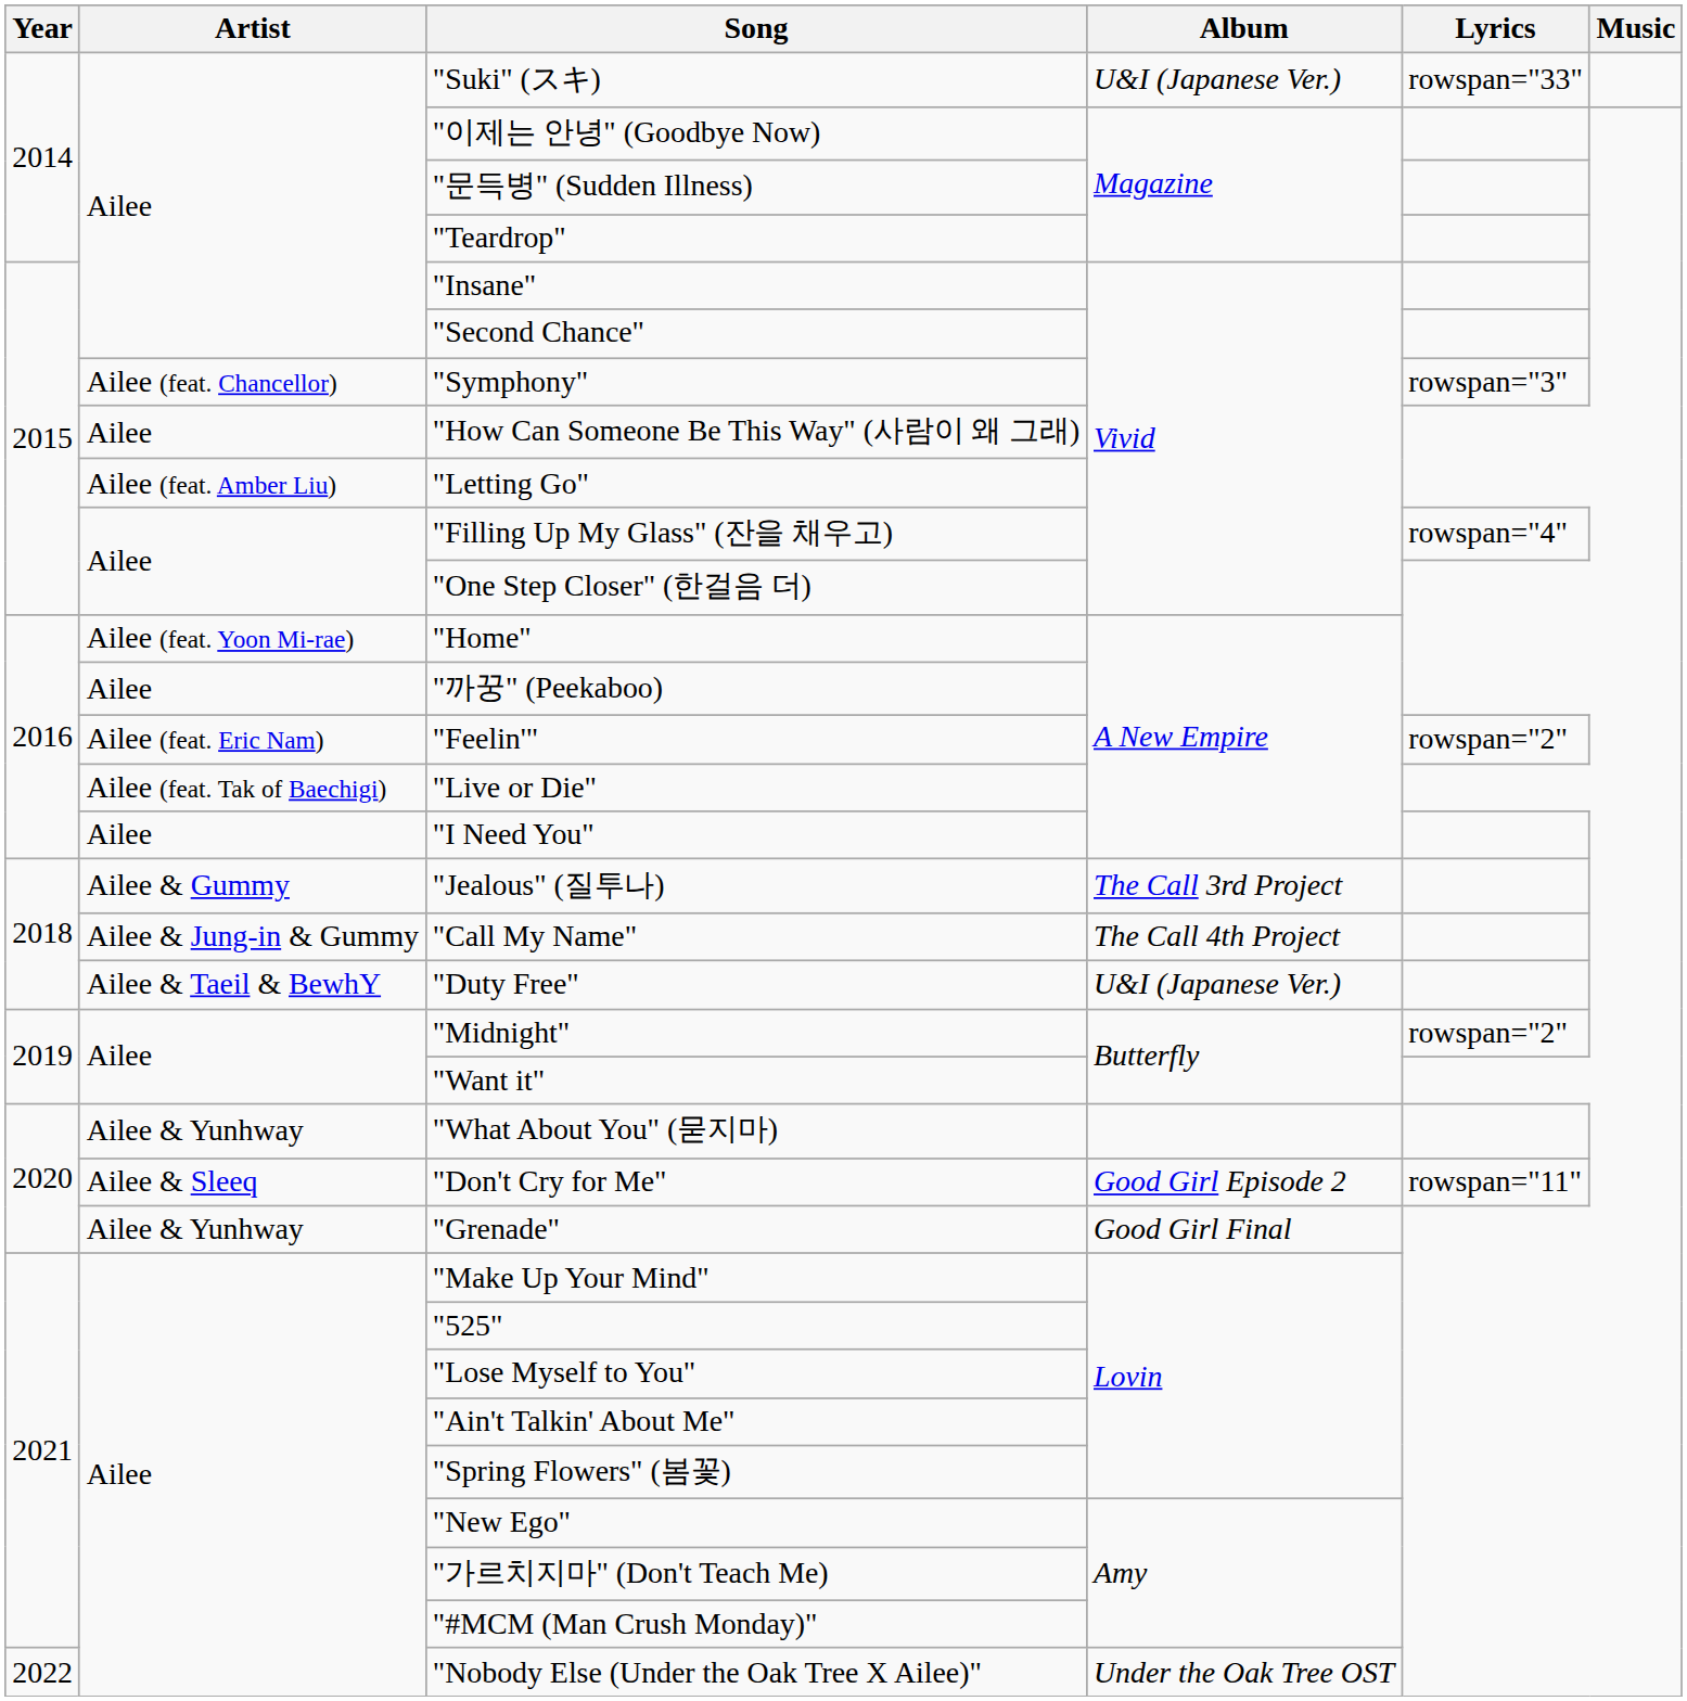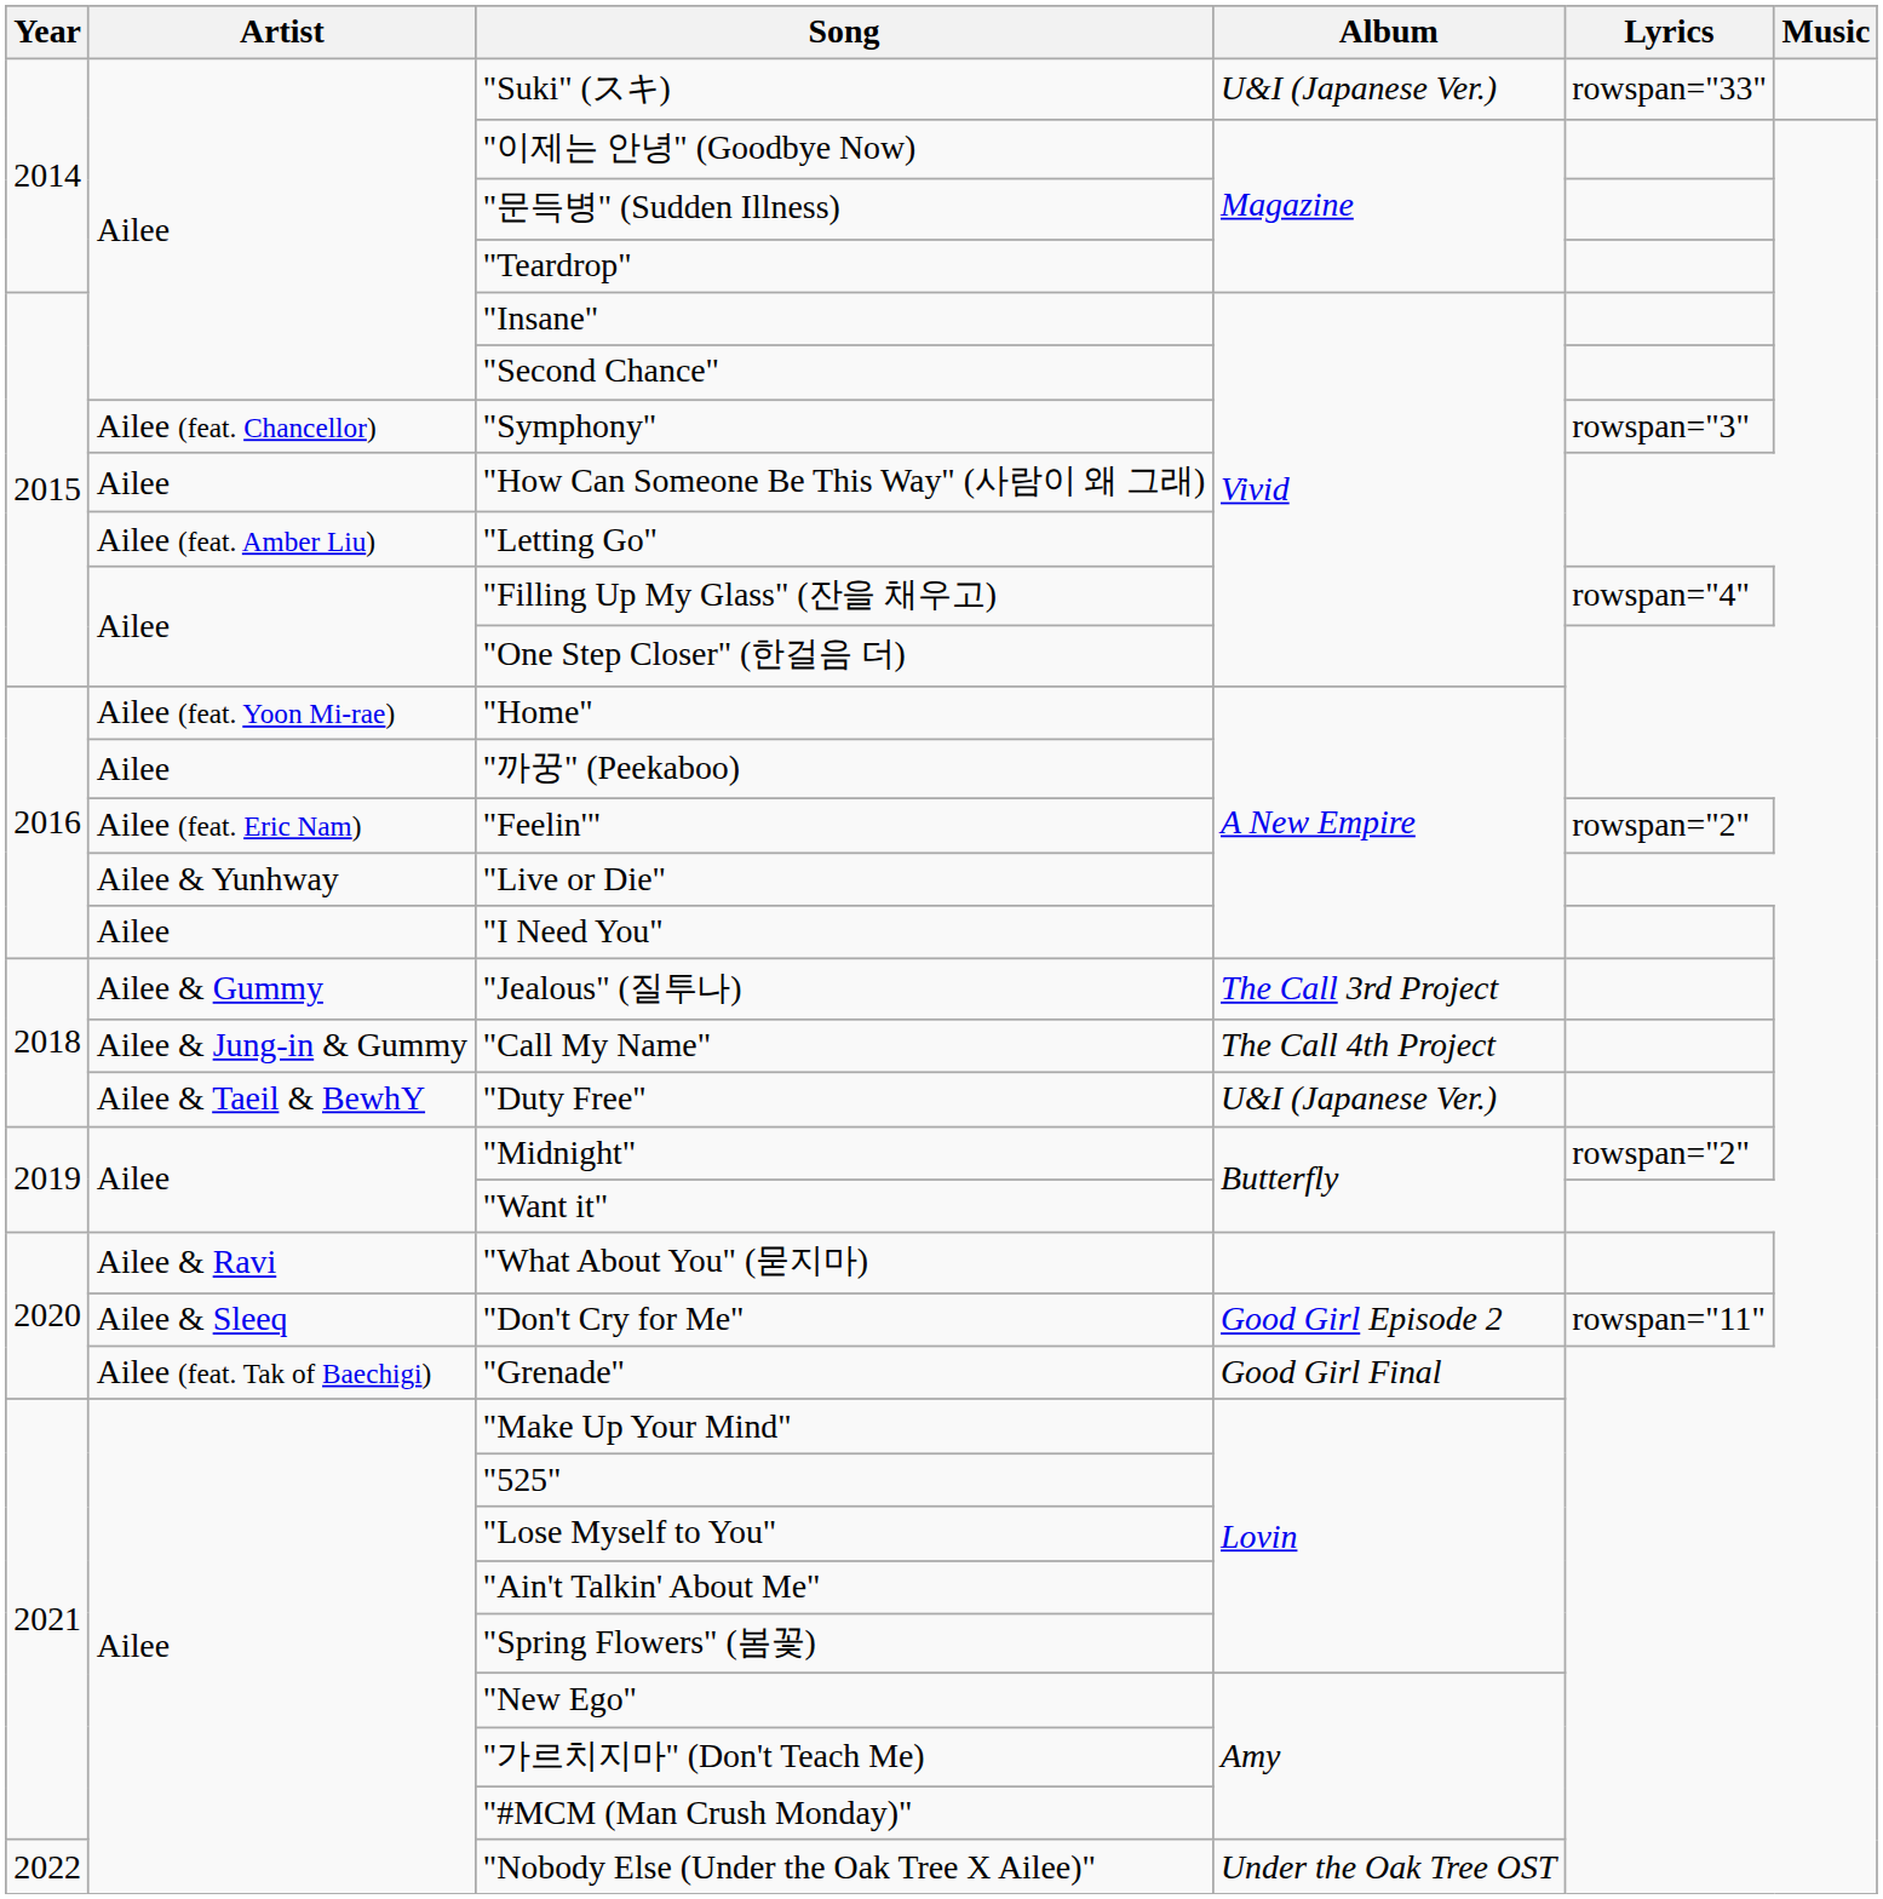"Live or Die" | Artist: Ailee (feat. Tak of Baechigi) -> Ailee & Yunhway
"What About You" (묻지마) | Artist: Ailee & Yunhway -> Ailee & Ravi
"Grenade" | Artist: Ailee & Yunhway -> Ailee (feat. Tak of Baechigi)
